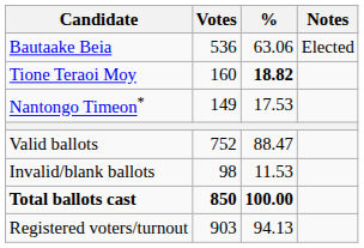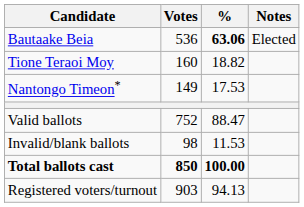Bautaake Beia | %: normal -> bold
Tione Teraoi Moy | %: bold -> normal
